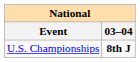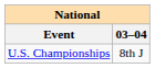U.S. Championships | 03–04: bold -> normal
